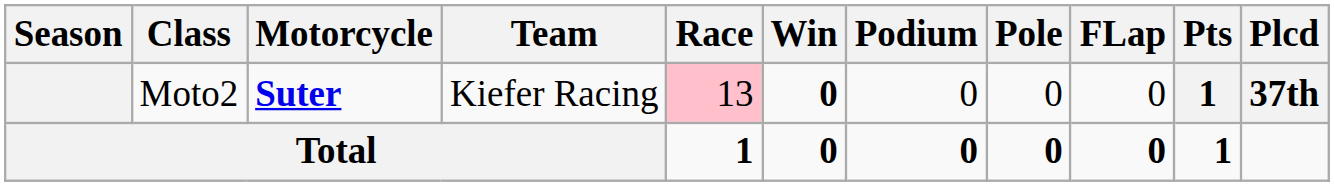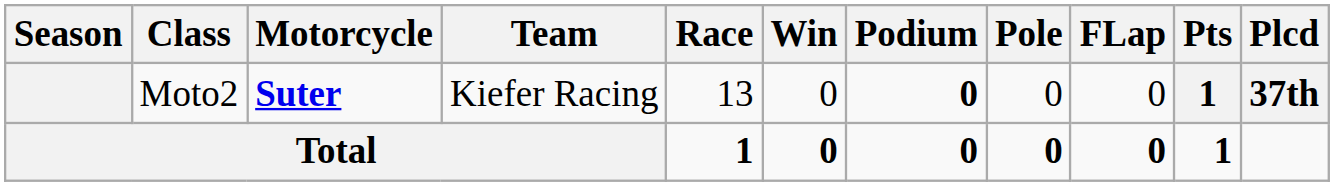row 2 | Race: pink background -> no background
row 2 | Win: bold -> normal
row 2 | Podium: normal -> bold
